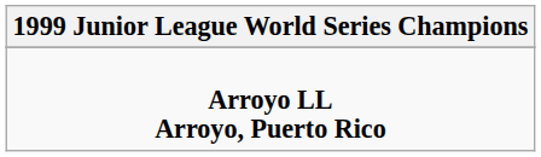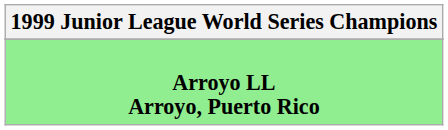row 2 | column 1: no background -> lightgreen background
